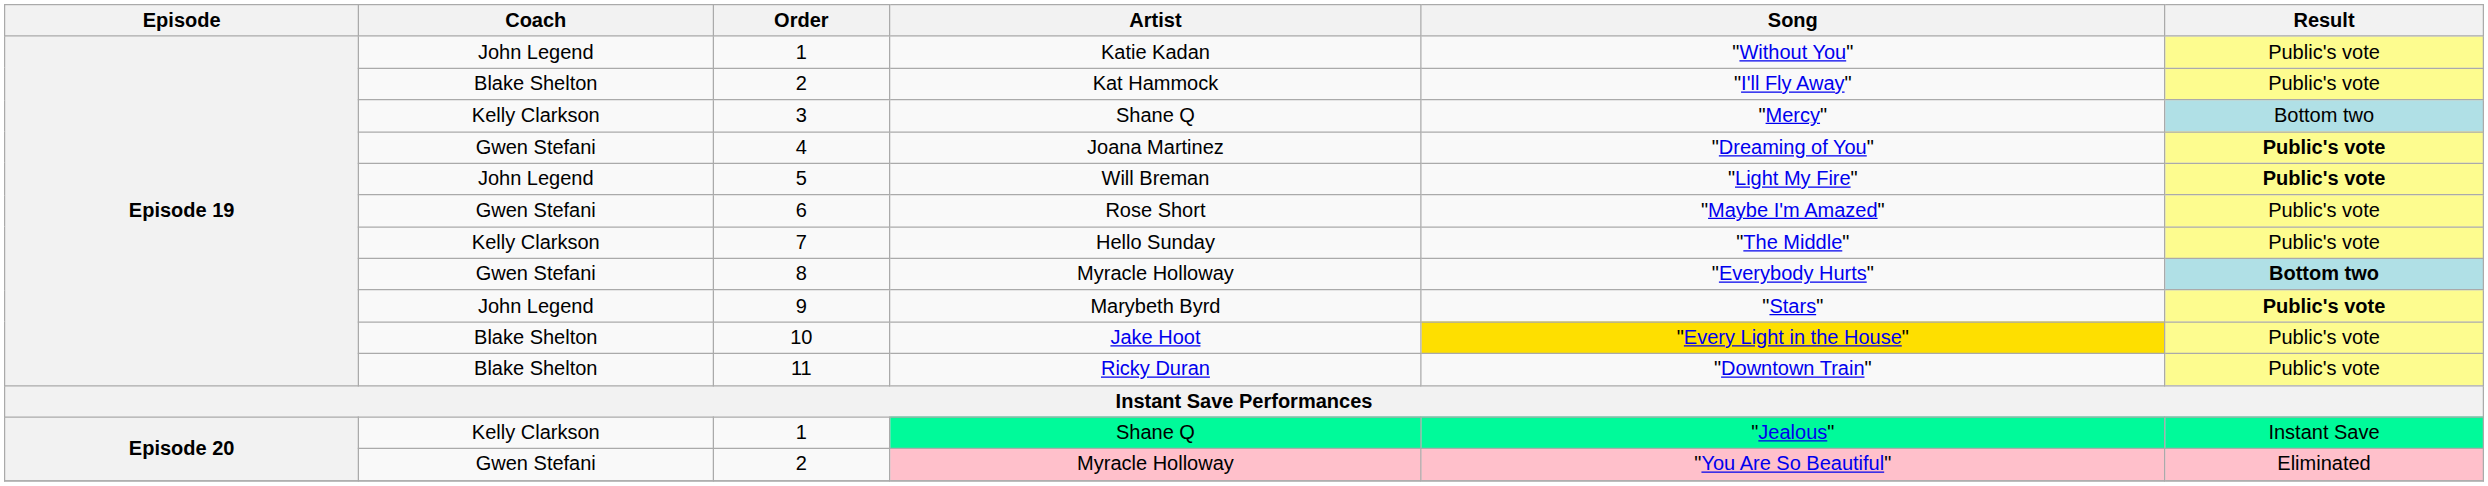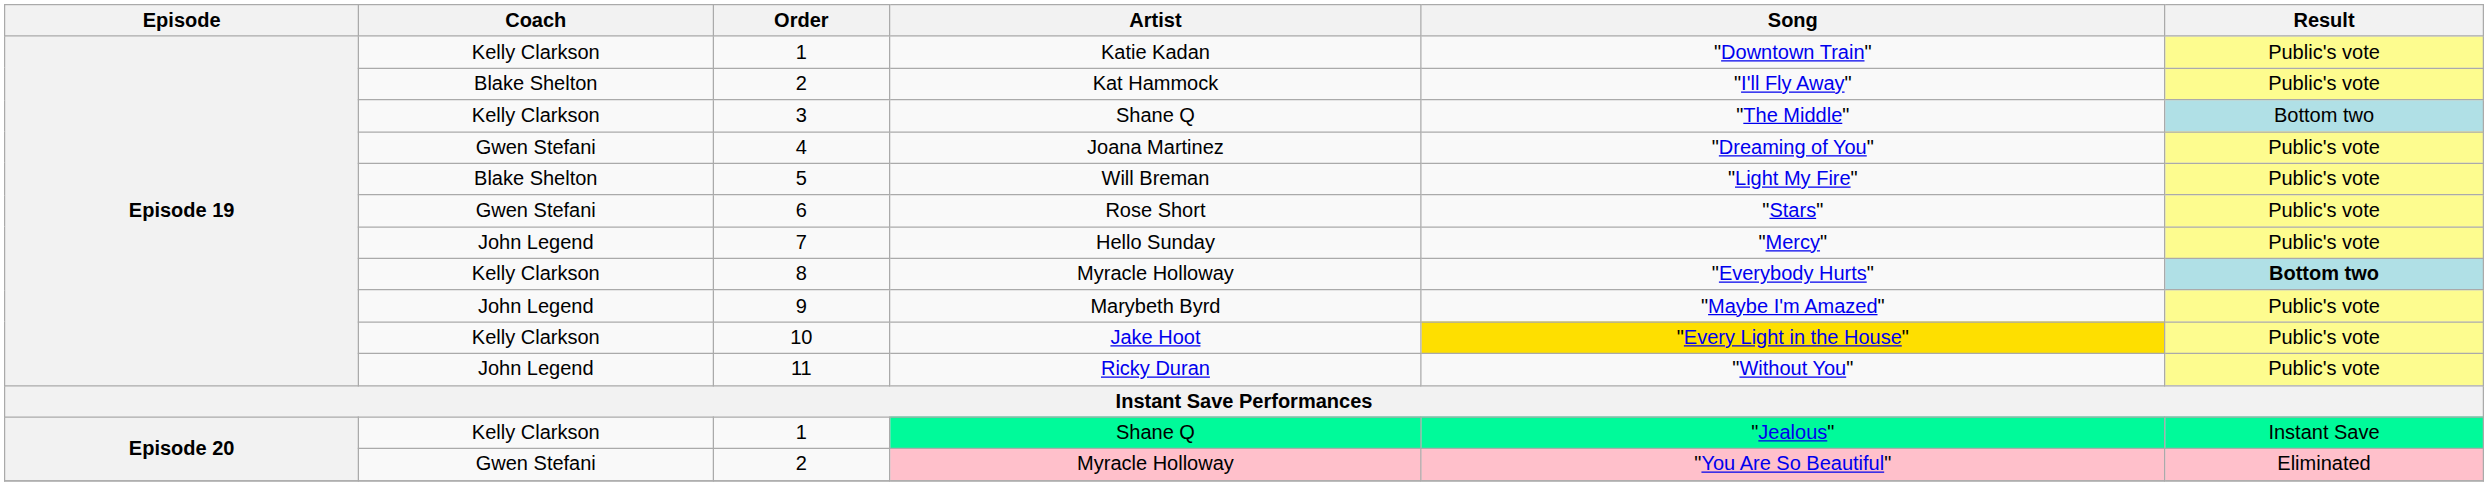1 / Katie Kadan | Coach: John Legend -> Kelly Clarkson
1 / Katie Kadan | Song: "Without You" -> "Downtown Train"
3 | Song: "Mercy" -> "The Middle"
4 | Result: bold -> normal
5 | Coach: John Legend -> Blake Shelton
5 | Result: bold -> normal
6 | Song: "Maybe I'm Amazed" -> "Stars"
7 | Coach: Kelly Clarkson -> John Legend
7 | Song: "The Middle" -> "Mercy"
8 | Coach: Gwen Stefani -> Kelly Clarkson
9 | Song: "Stars" -> "Maybe I'm Amazed"
9 | Result: bold -> normal
10 | Coach: Blake Shelton -> Kelly Clarkson
11 | Coach: Blake Shelton -> John Legend
11 | Song: "Downtown Train" -> "Without You"
